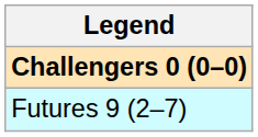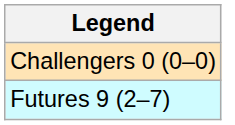row 2 | column 1: bold -> normal
